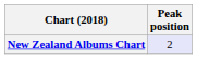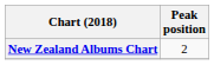New Zealand Albums Chart | Peak position: lavender background -> no background
